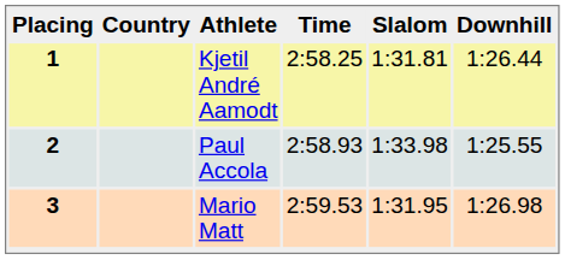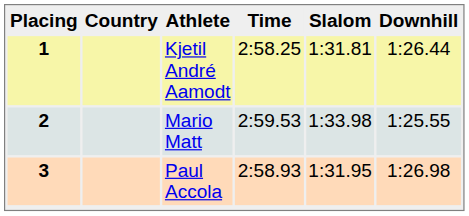2 | Athlete: Paul Accola -> Mario Matt
2 | Time: 2:58.93 -> 2:59.53
3 | Athlete: Mario Matt -> Paul Accola
3 | Time: 2:59.53 -> 2:58.93
